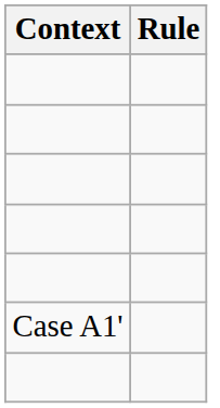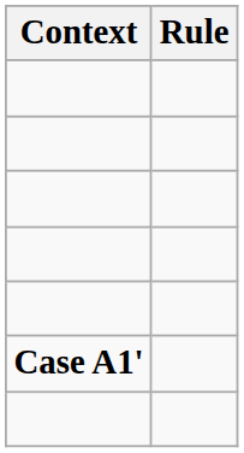row 7 | Context: normal -> bold
